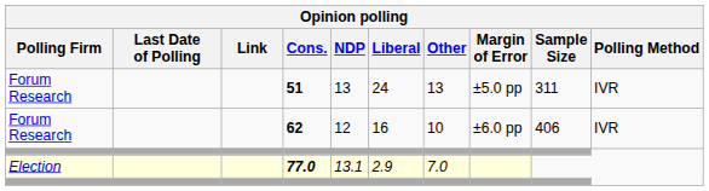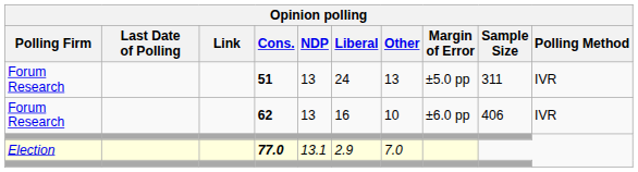62 | NDP: 12 -> 13
